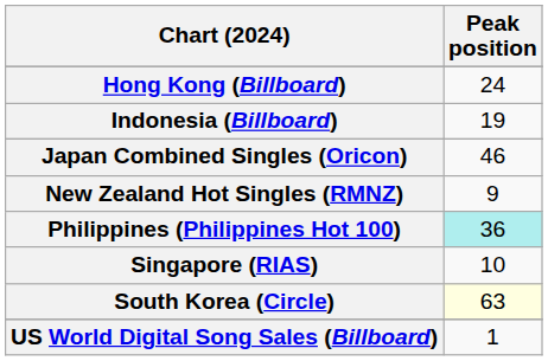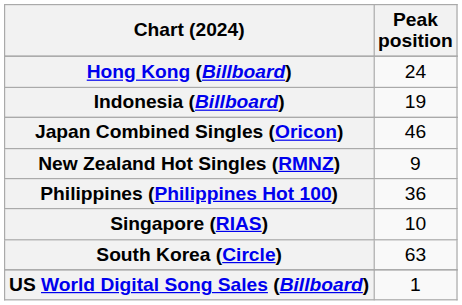Philippines (Philippines Hot 100) | Peak position: paleturquoise background -> no background
South Korea (Circle) | Peak position: lightyellow background -> no background
